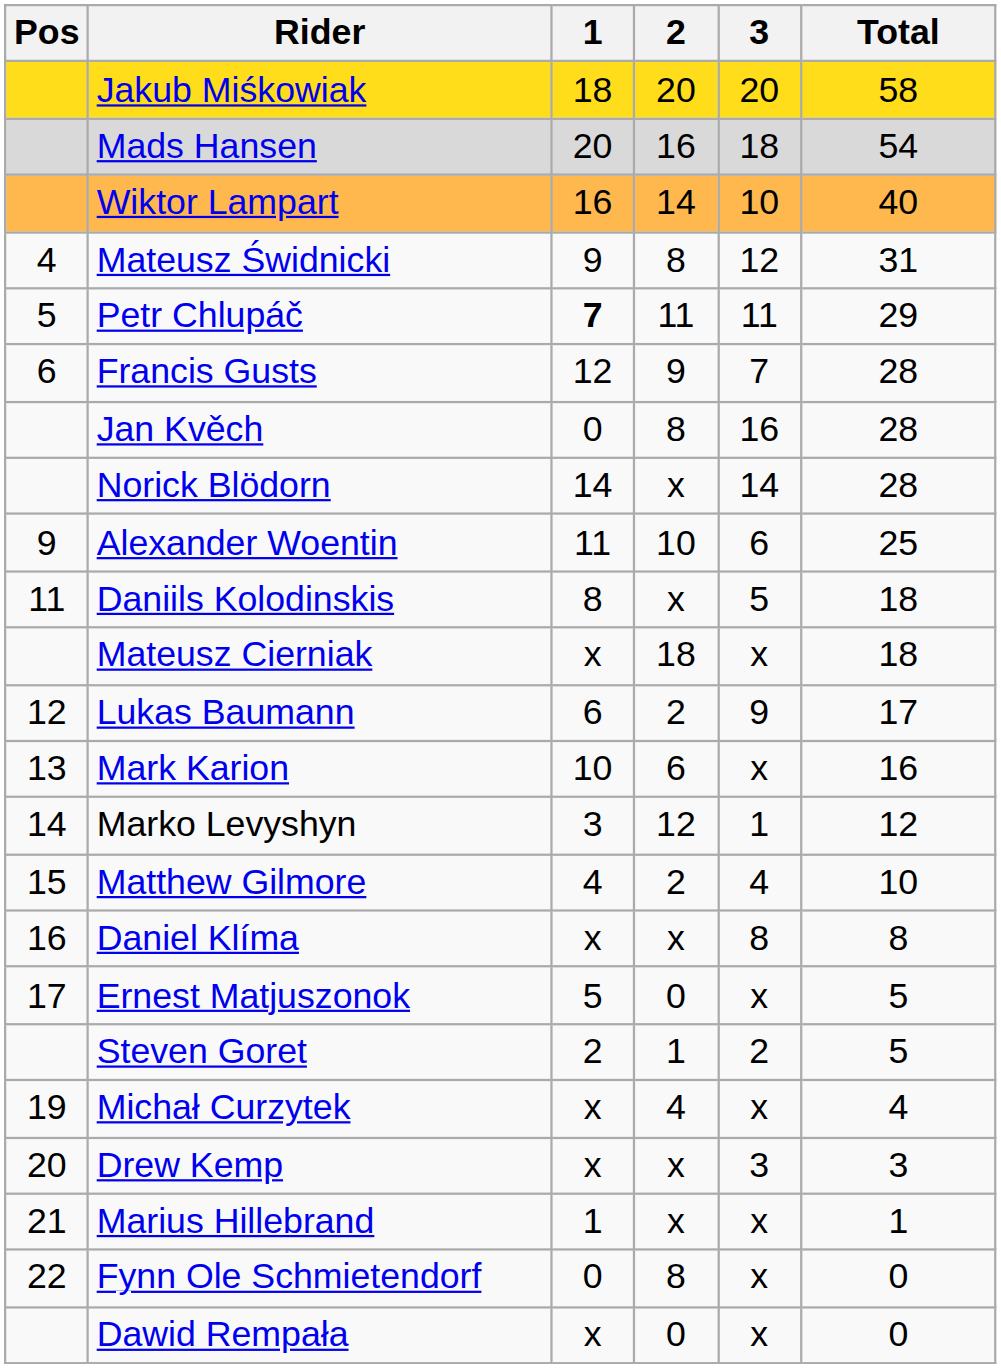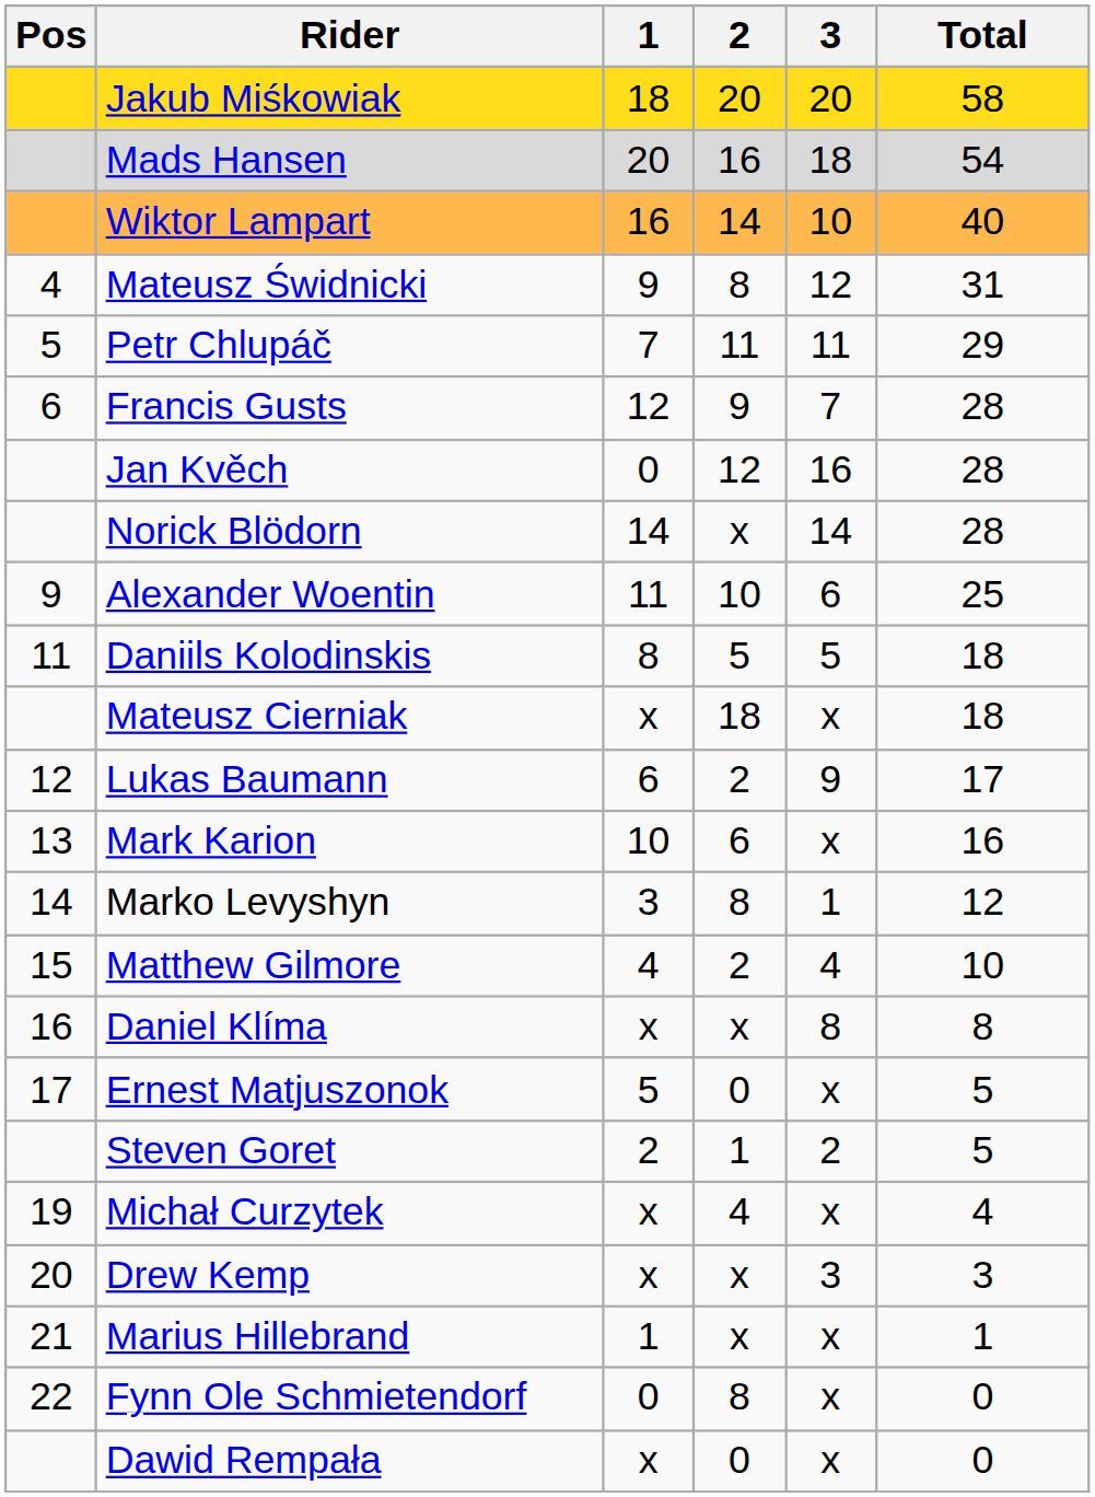Petr Chlupáč | 1: bold -> normal
Jan Kvěch | 2: 8 -> 12
Daniils Kolodinskis | 2: x -> 5
Marko Levyshyn | 2: 12 -> 8
